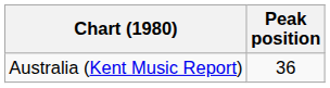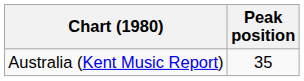Australia (Kent Music Report) | Peak position: 36 -> 35
